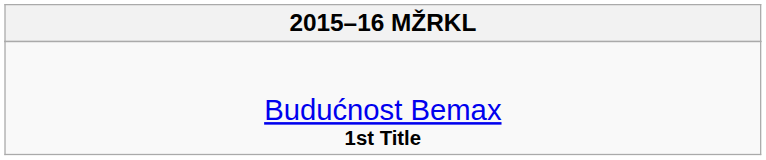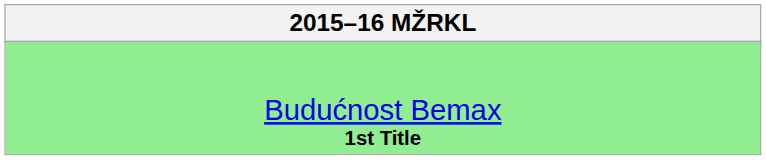row 2 | column 1: no background -> lightgreen background
